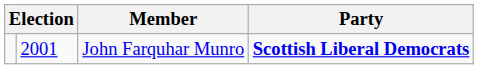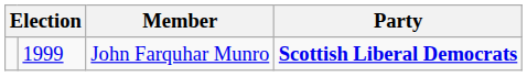John Farquhar Munro | column 2: 2001 -> 1999
